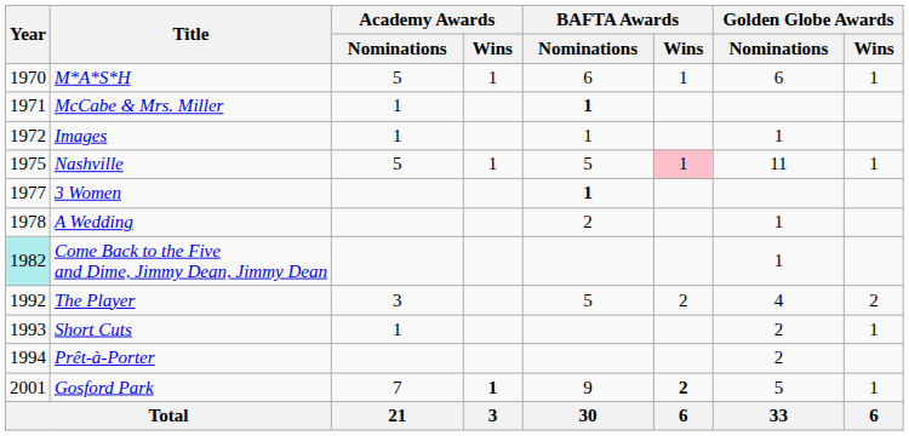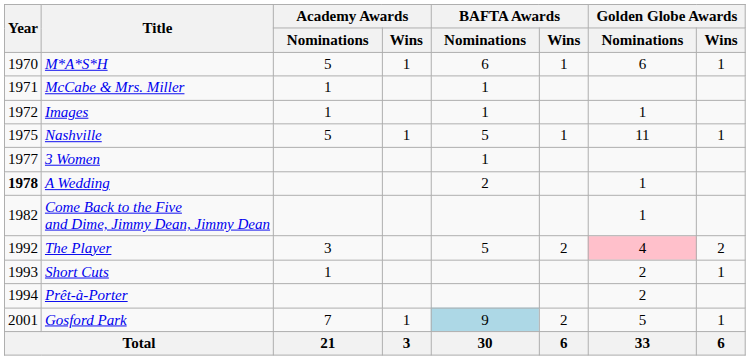McCabe & Mrs. Miller | BAFTA Awards / Nominations: bold -> normal
Nashville | BAFTA Awards / Wins: pink background -> no background
3 Women | BAFTA Awards / Nominations: bold -> normal
A Wedding | Year: normal -> bold
Come Back to the Five and Dime, Jimmy Dean, Jimmy Dean | Year: paleturquoise background -> no background
The Player | Golden Globe Awards / Nominations: no background -> pink background
Gosford Park | Academy Awards / Wins: bold -> normal
Gosford Park | BAFTA Awards / Nominations: no background -> lightblue background
Gosford Park | BAFTA Awards / Wins: bold -> normal
